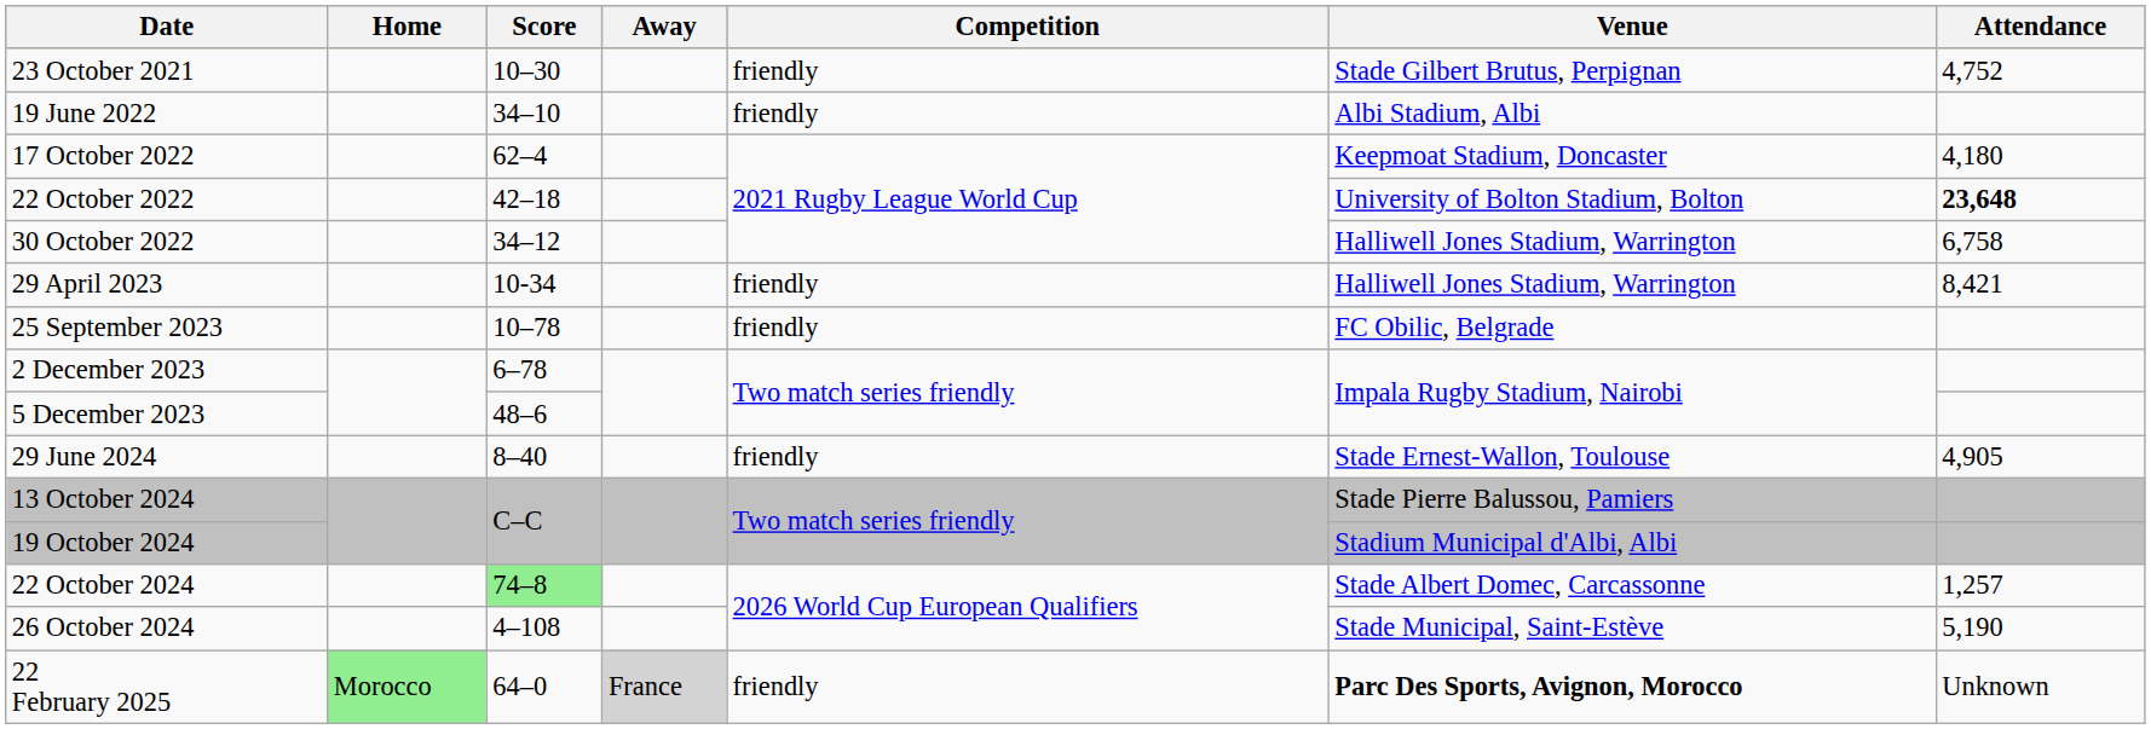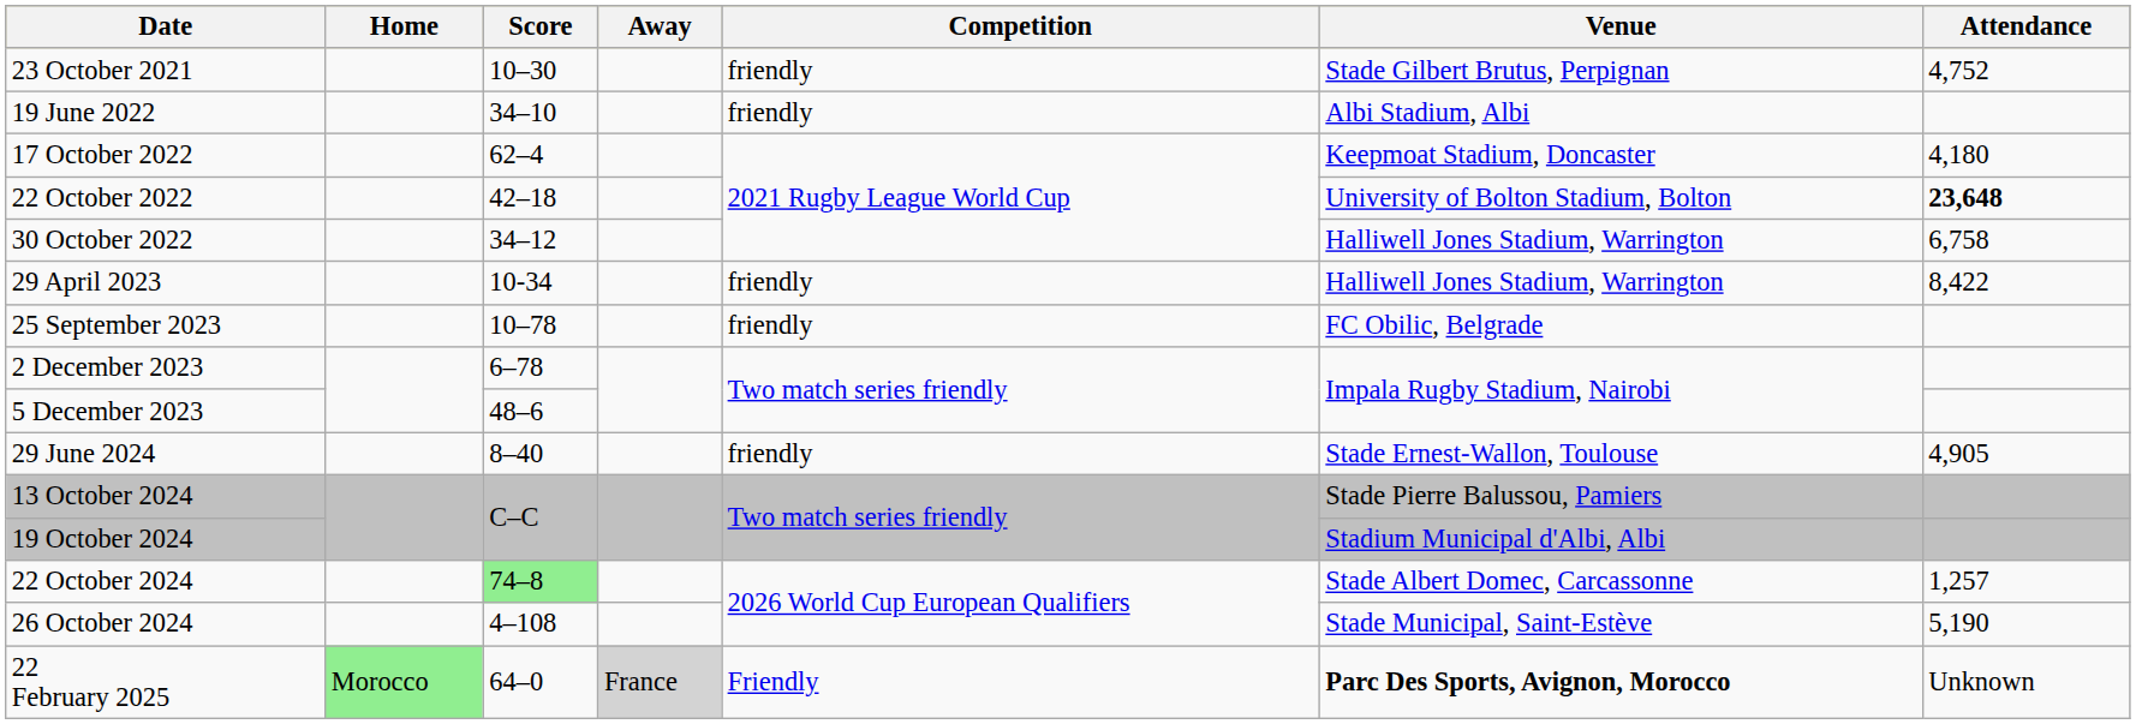29 April 2023 | Attendance: 8,421 -> 8,422
22 February 2025 | Competition: friendly -> Friendly
